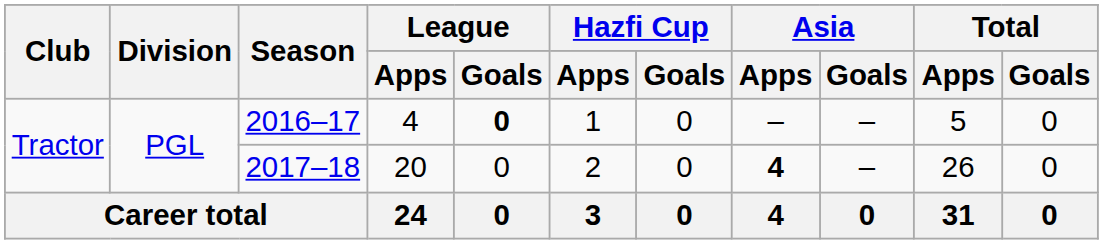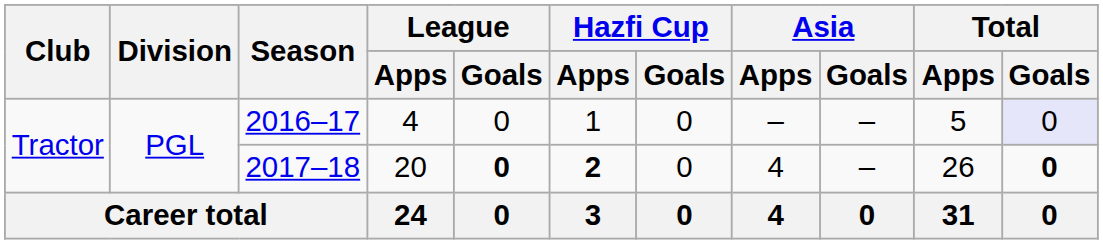2016–17 | League / Goals: bold -> normal
2016–17 | Total / Goals: no background -> lavender background
2017–18 | League / Goals: normal -> bold
2017–18 | Hazfi Cup / Apps: normal -> bold
2017–18 | Asia / Apps: bold -> normal
2017–18 | Total / Goals: normal -> bold
